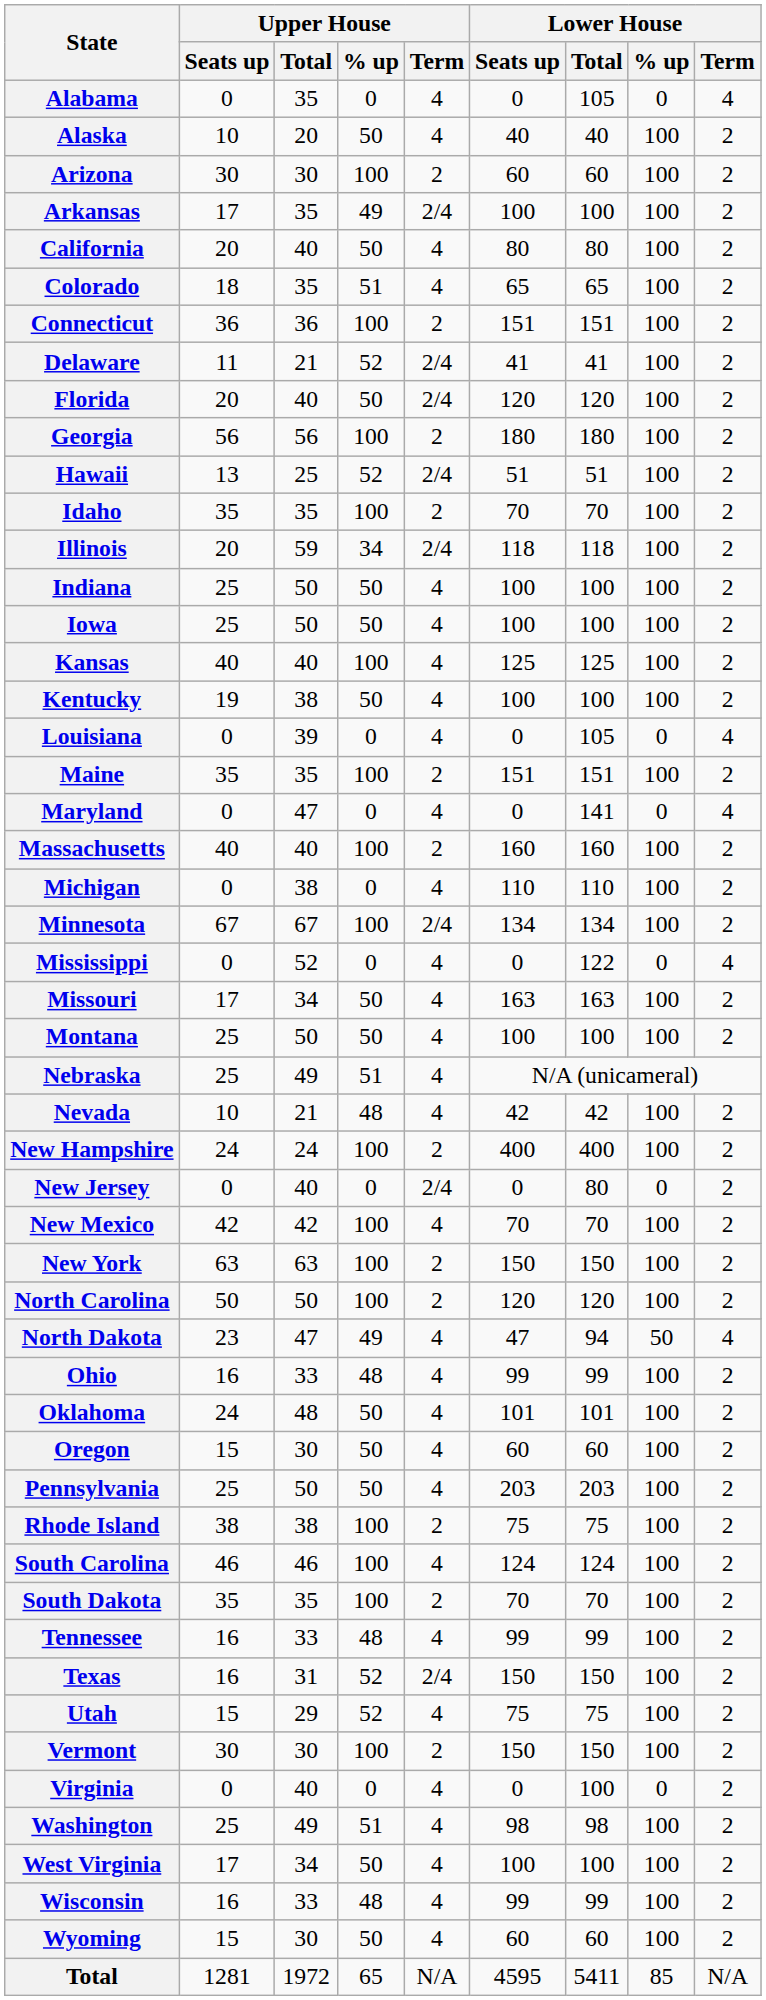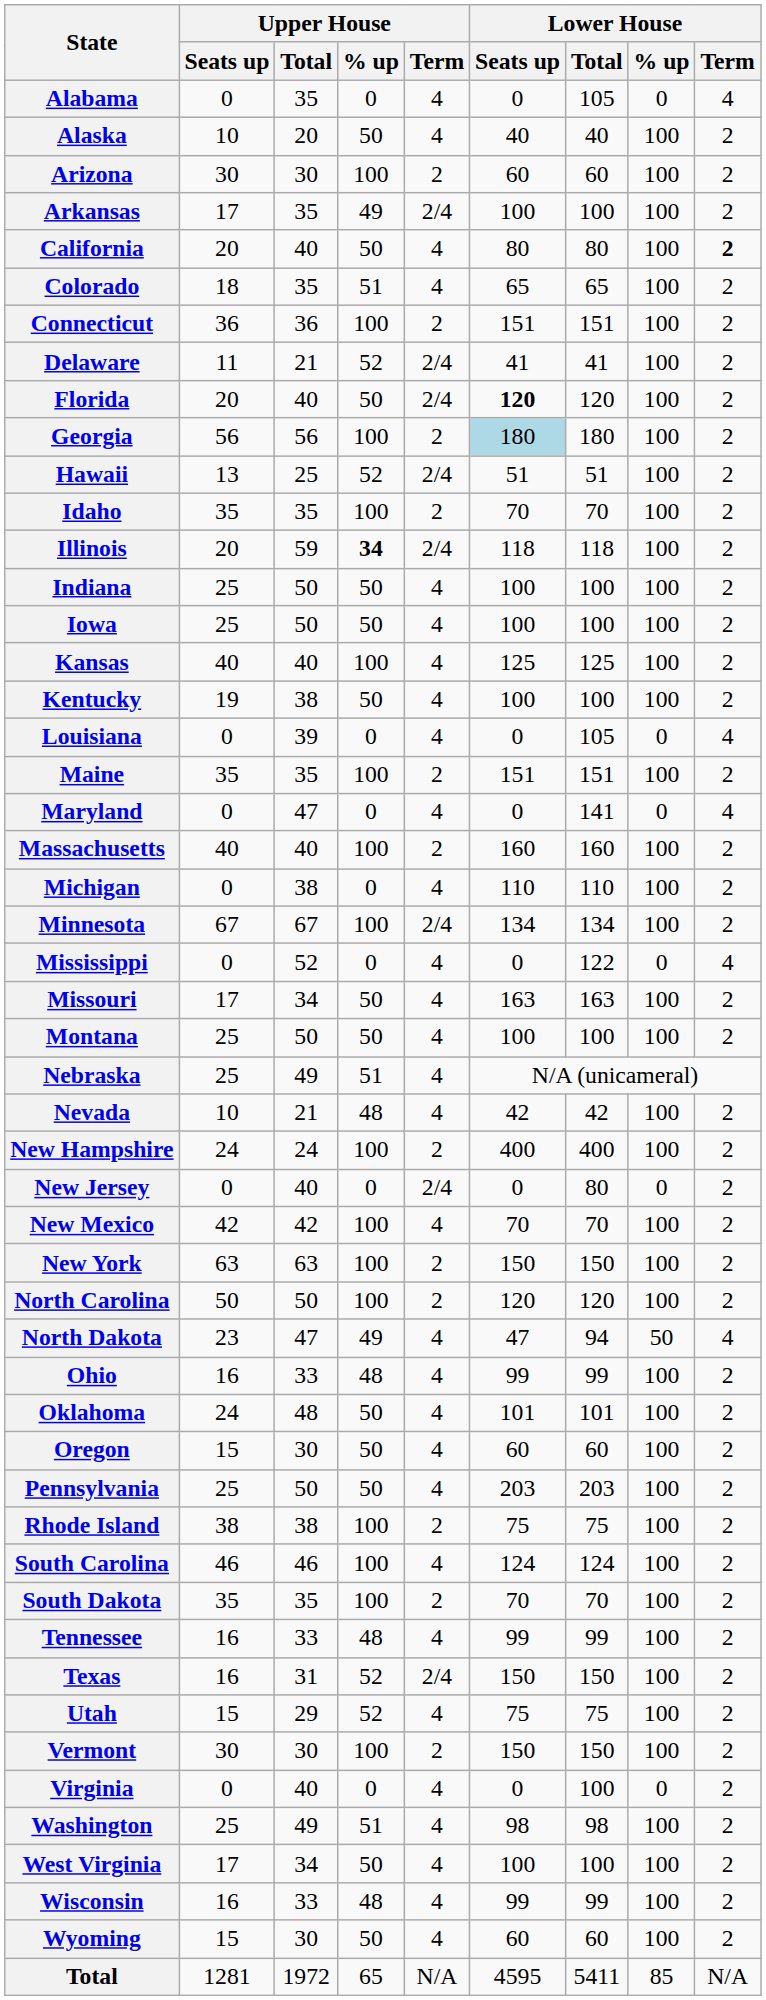California | Lower House / Term: normal -> bold
Florida | Lower House / Seats up: normal -> bold
Georgia | Lower House / Seats up: no background -> lightblue background
Illinois | Upper House / % up: normal -> bold
